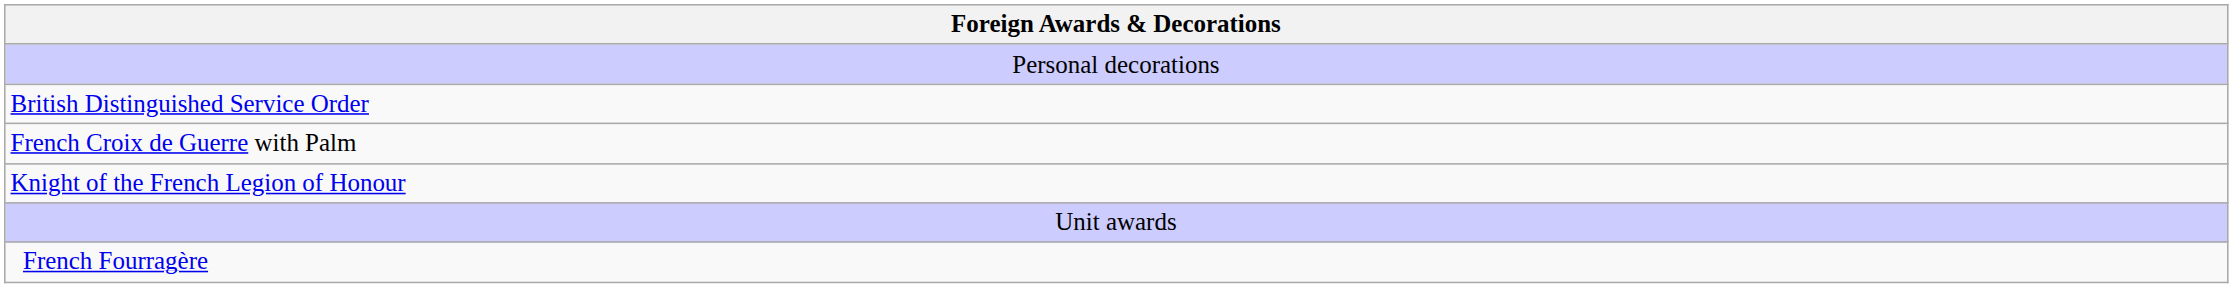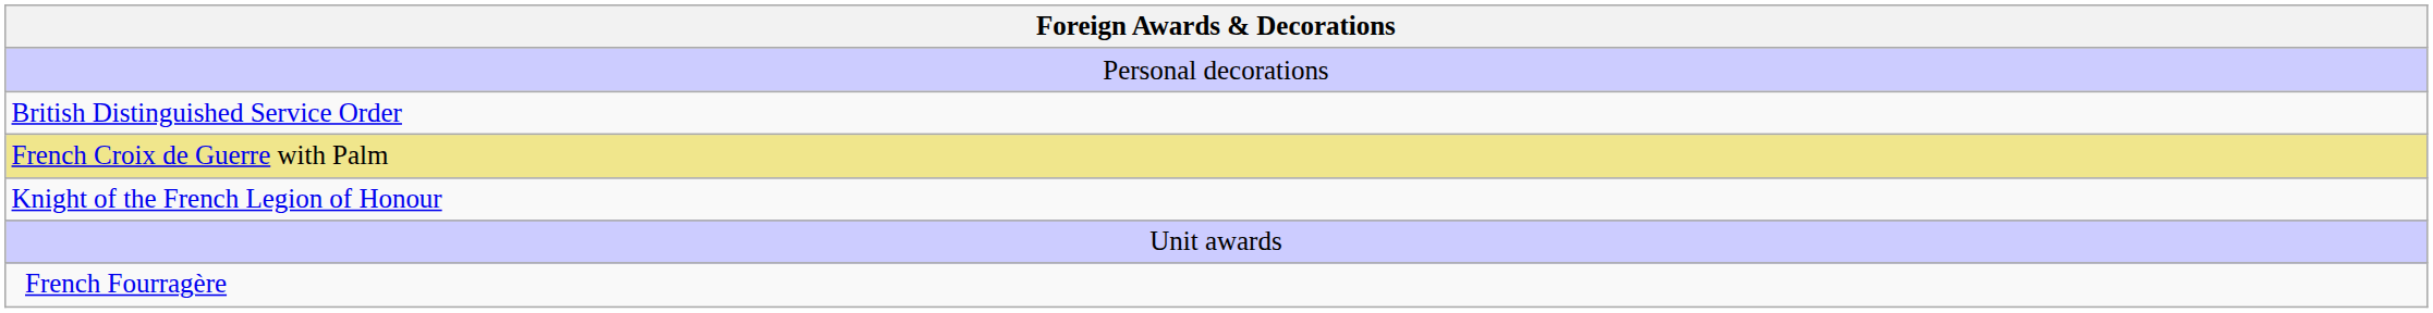row 4 | column 1: no background -> khaki background
